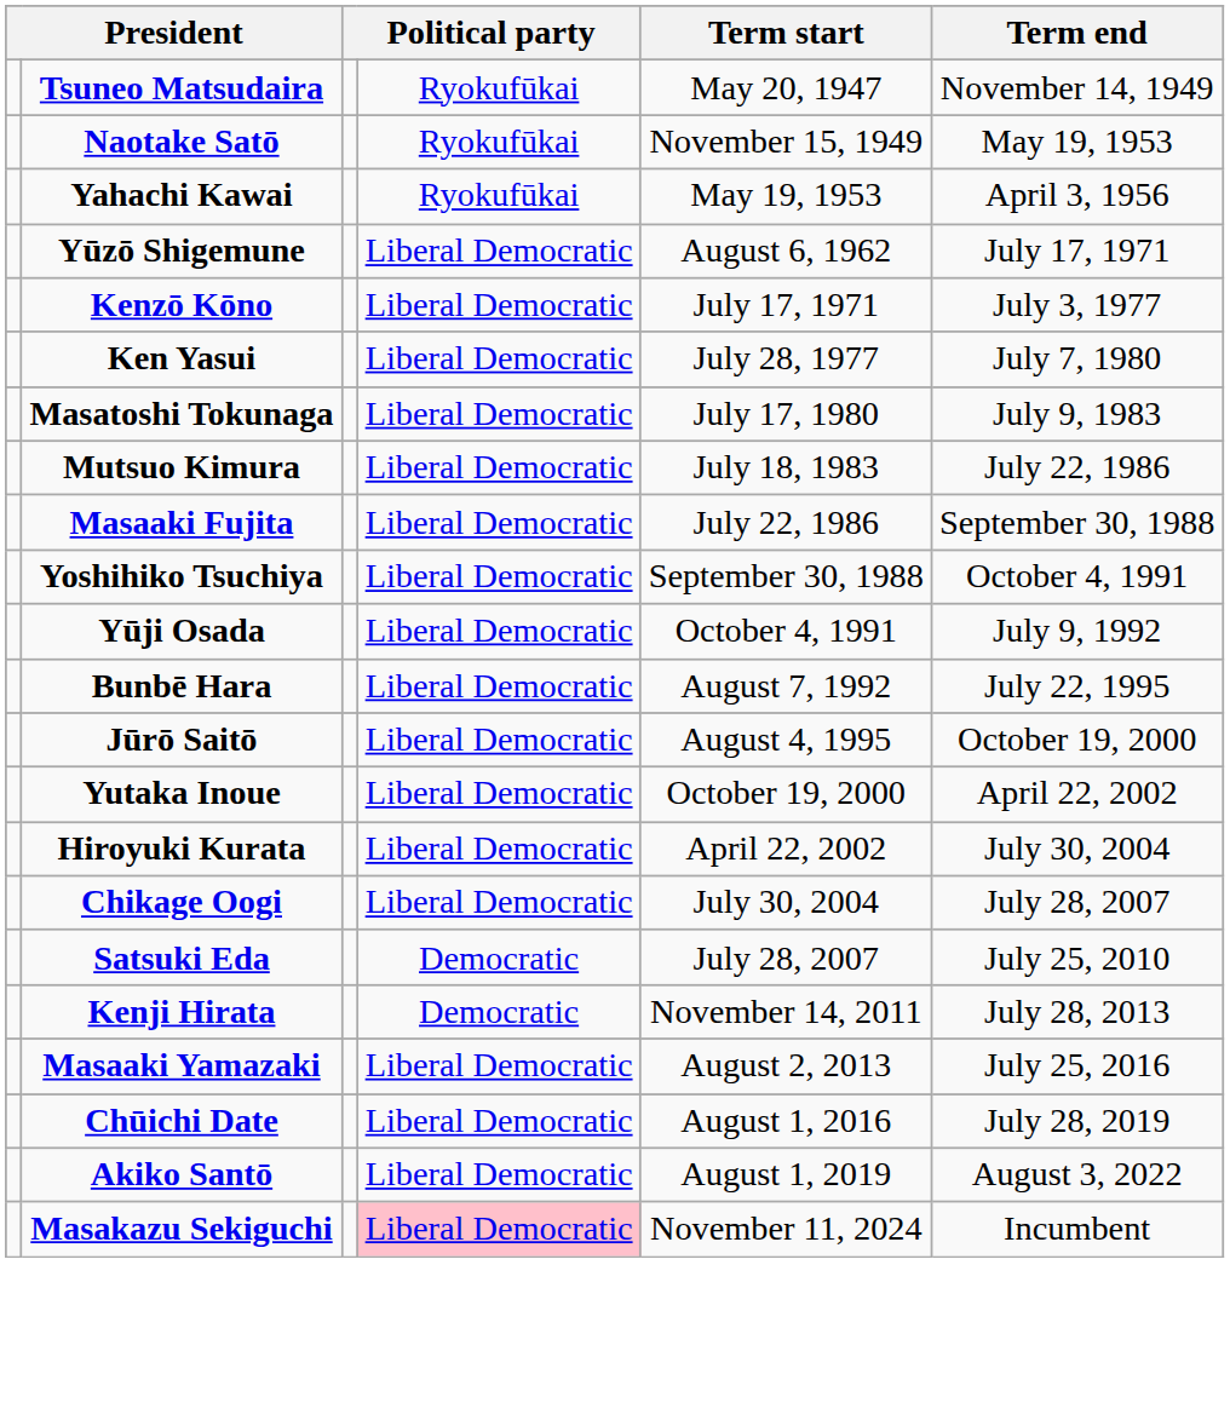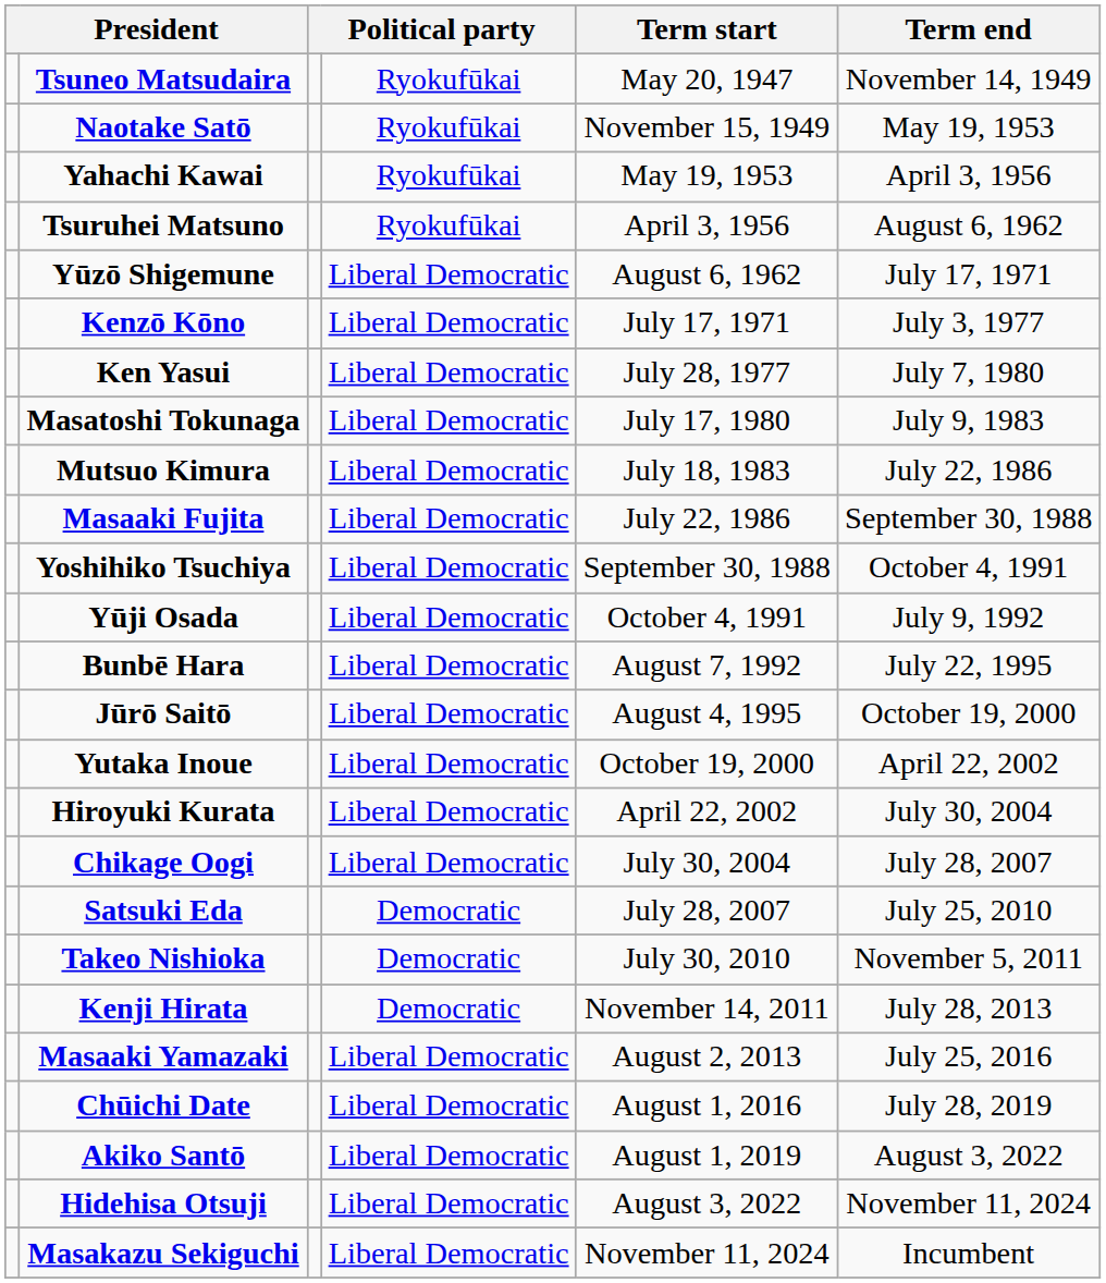+ row: Tsuruhei Matsuno | Ryokufūkai | April 3, 1956 | August 6, 1962
+ row: Takeo Nishioka | Democratic | July 30, 2010 | November 5, 2011
+ row: Hidehisa Otsuji | Liberal Democratic | August 3, 2022 | November 11, 2024
Masakazu Sekiguchi | column 4: pink background -> no background
